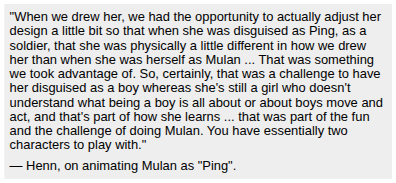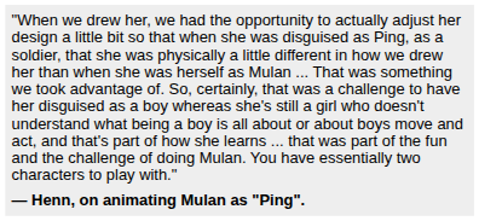row 2 | column 1: normal -> bold
